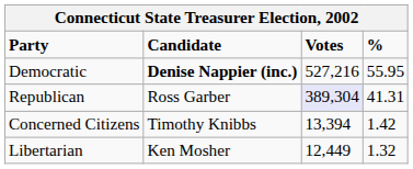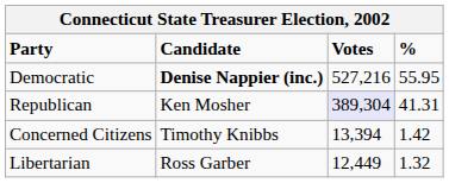Republican | Candidate: Ross Garber -> Ken Mosher
Libertarian | Candidate: Ken Mosher -> Ross Garber
